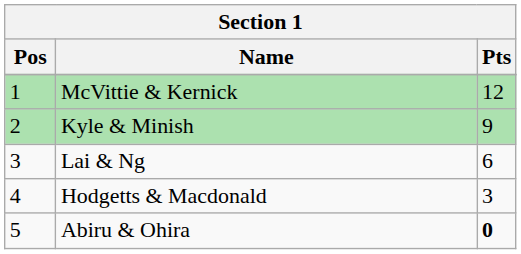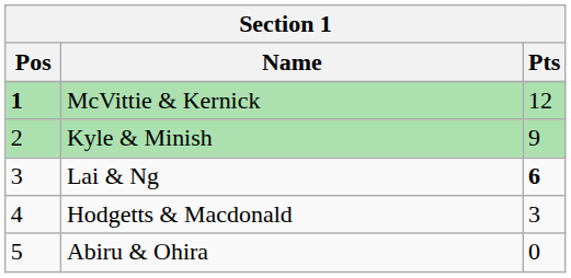McVittie & Kernick | Pos: normal -> bold
Lai & Ng | Pts: normal -> bold
Abiru & Ohira | Pts: bold -> normal
